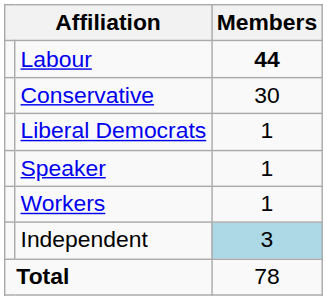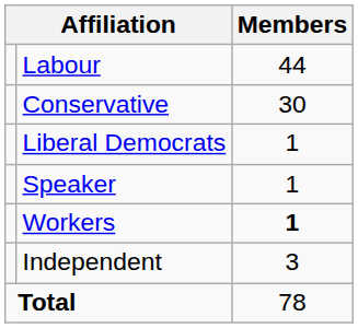Labour | Members: bold -> normal
Workers | Members: normal -> bold
Independent | Members: lightblue background -> no background
